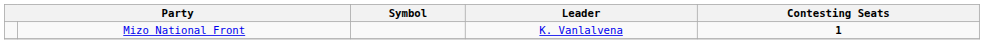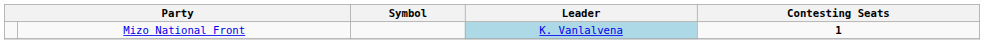Mizo National Front | Leader: no background -> lightblue background
